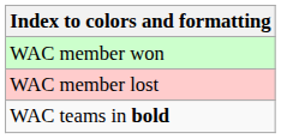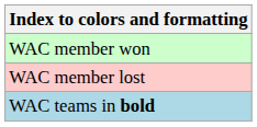row 4 | column 1: no background -> lightblue background
